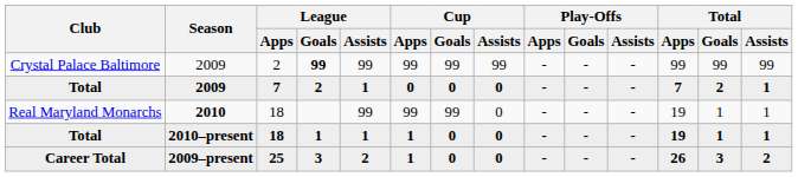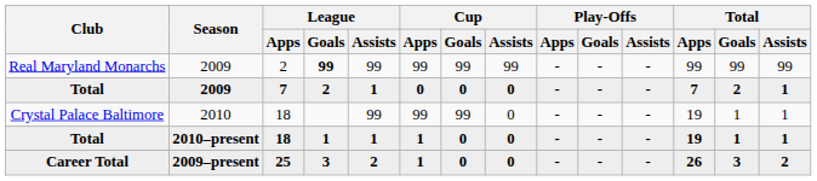row 3 | Club: Crystal Palace Baltimore -> Real Maryland Monarchs
row 5 | Club: Real Maryland Monarchs -> Crystal Palace Baltimore
row 5 | Season: bold -> normal
